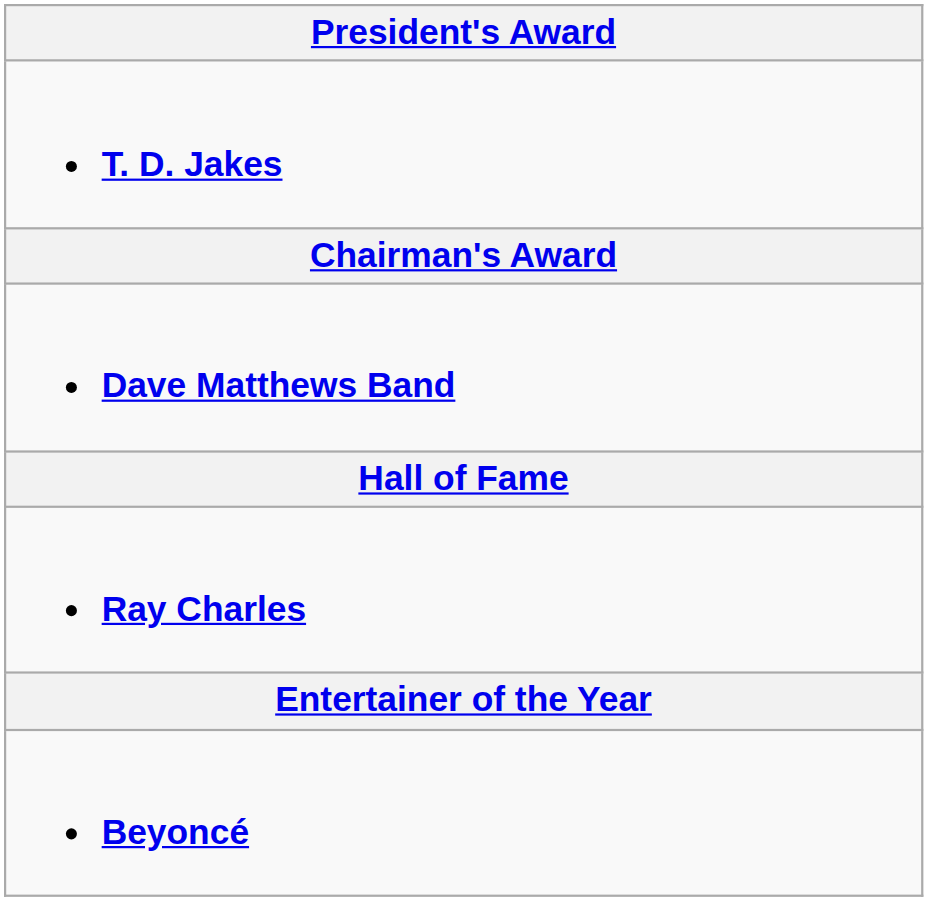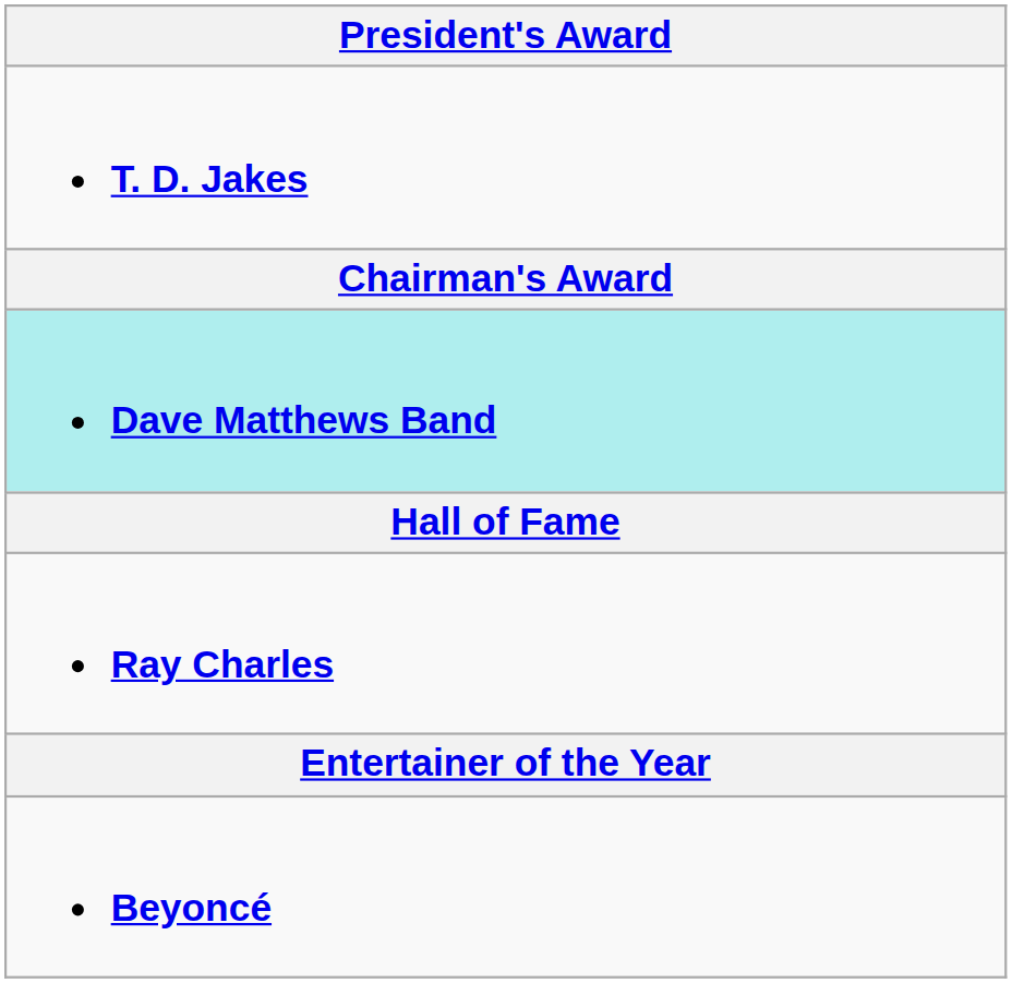row 4 | column 1: no background -> paleturquoise background
